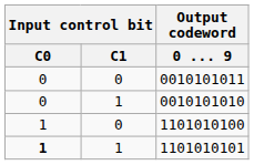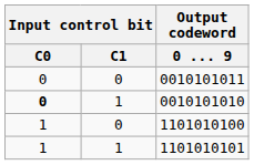0010101010 | Input control bit / C0: normal -> bold
1101010101 | Input control bit / C0: bold -> normal
